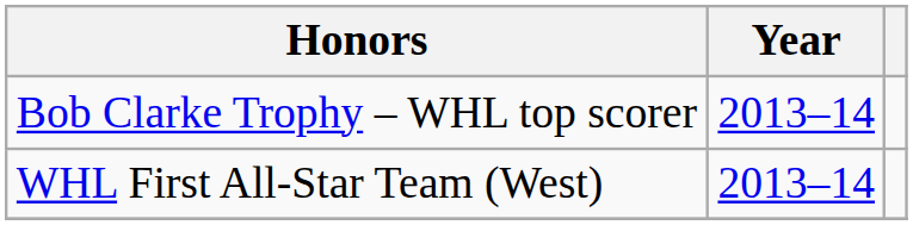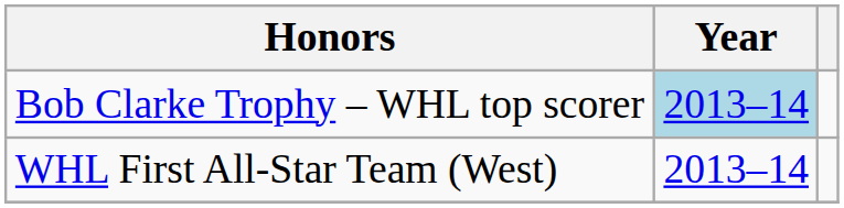Bob Clarke Trophy – WHL top scorer | Year: no background -> lightblue background
